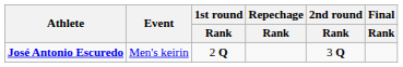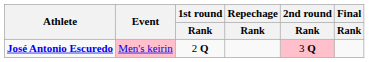José Antonio Escuredo | Event: no background -> pink background
José Antonio Escuredo | 2nd round / Rank: no background -> pink background
